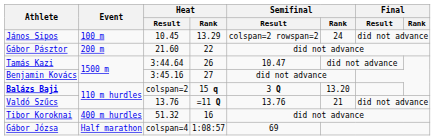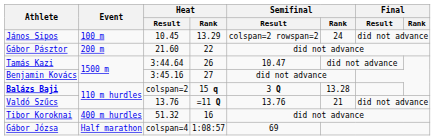Balázs Baji | Semifinal / Rank: 13.20 -> 13.28
